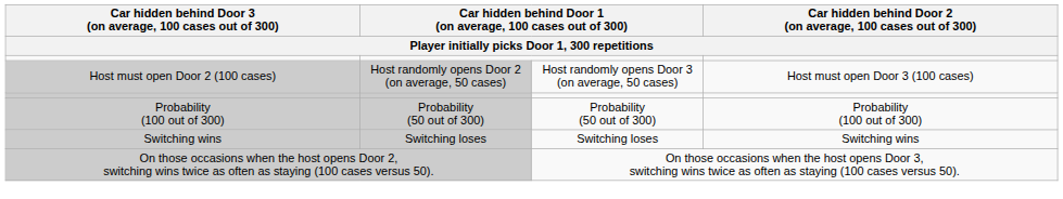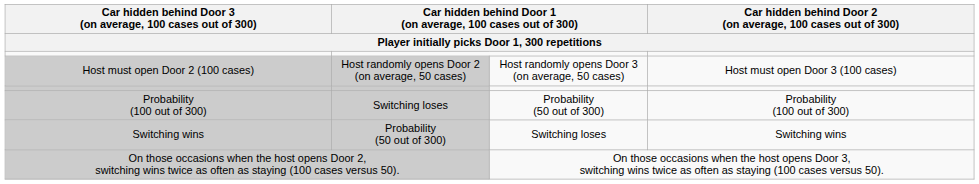row 6 | column 2: Probability (50 out of 300) -> Switching loses
row 7 | column 2: Switching loses -> Probability (50 out of 300)
